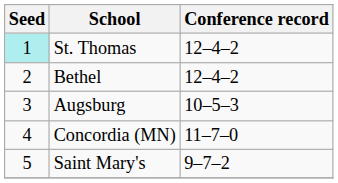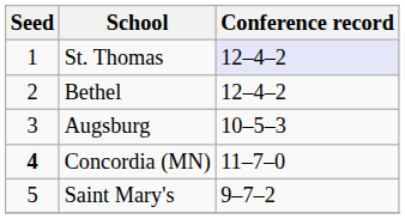St. Thomas | Seed: paleturquoise background -> no background
St. Thomas | Conference record: no background -> lavender background
Concordia (MN) | Seed: normal -> bold
